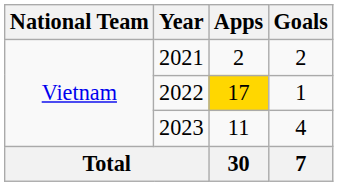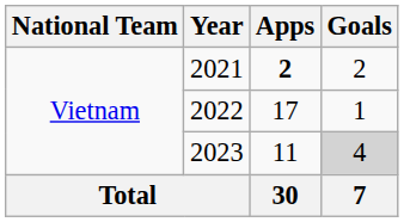2021 | Apps: normal -> bold
2022 | Apps: gold background -> no background
2023 | Goals: no background -> lightgrey background
